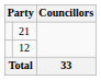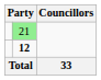21 | column 2: no background -> lightgreen background
12 | column 2: normal -> bold
